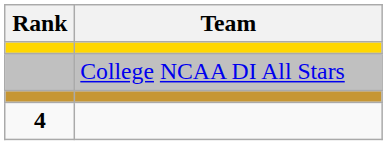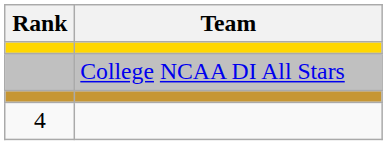row 5 | Rank: bold -> normal
